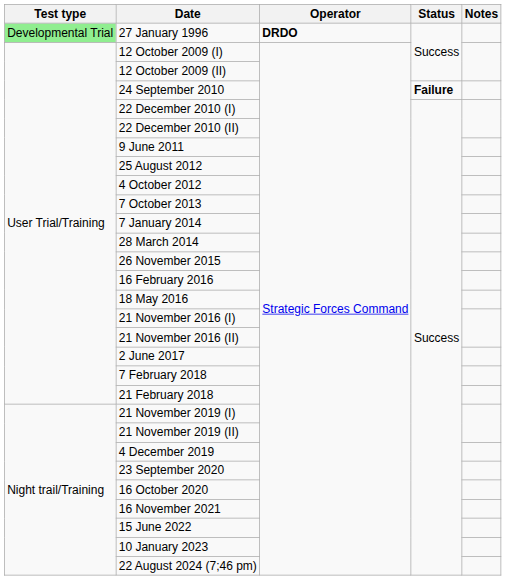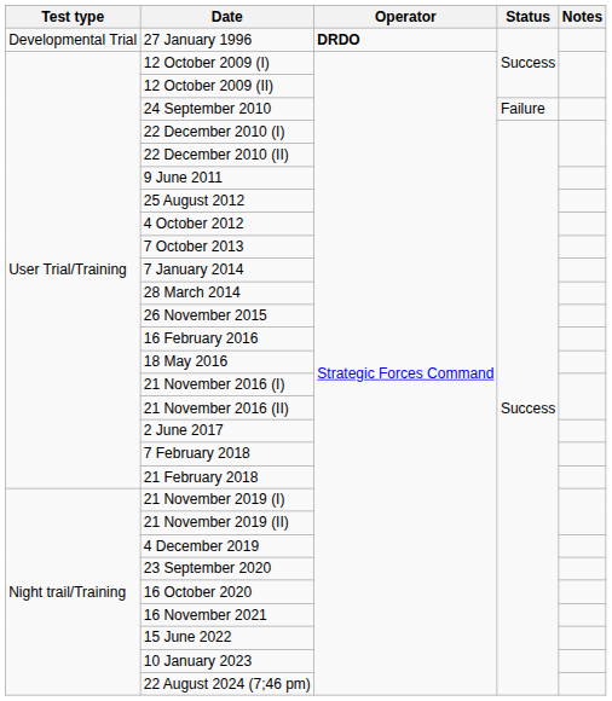27 January 1996 | Test type: lightgreen background -> no background
24 September 2010 | Status: bold -> normal
